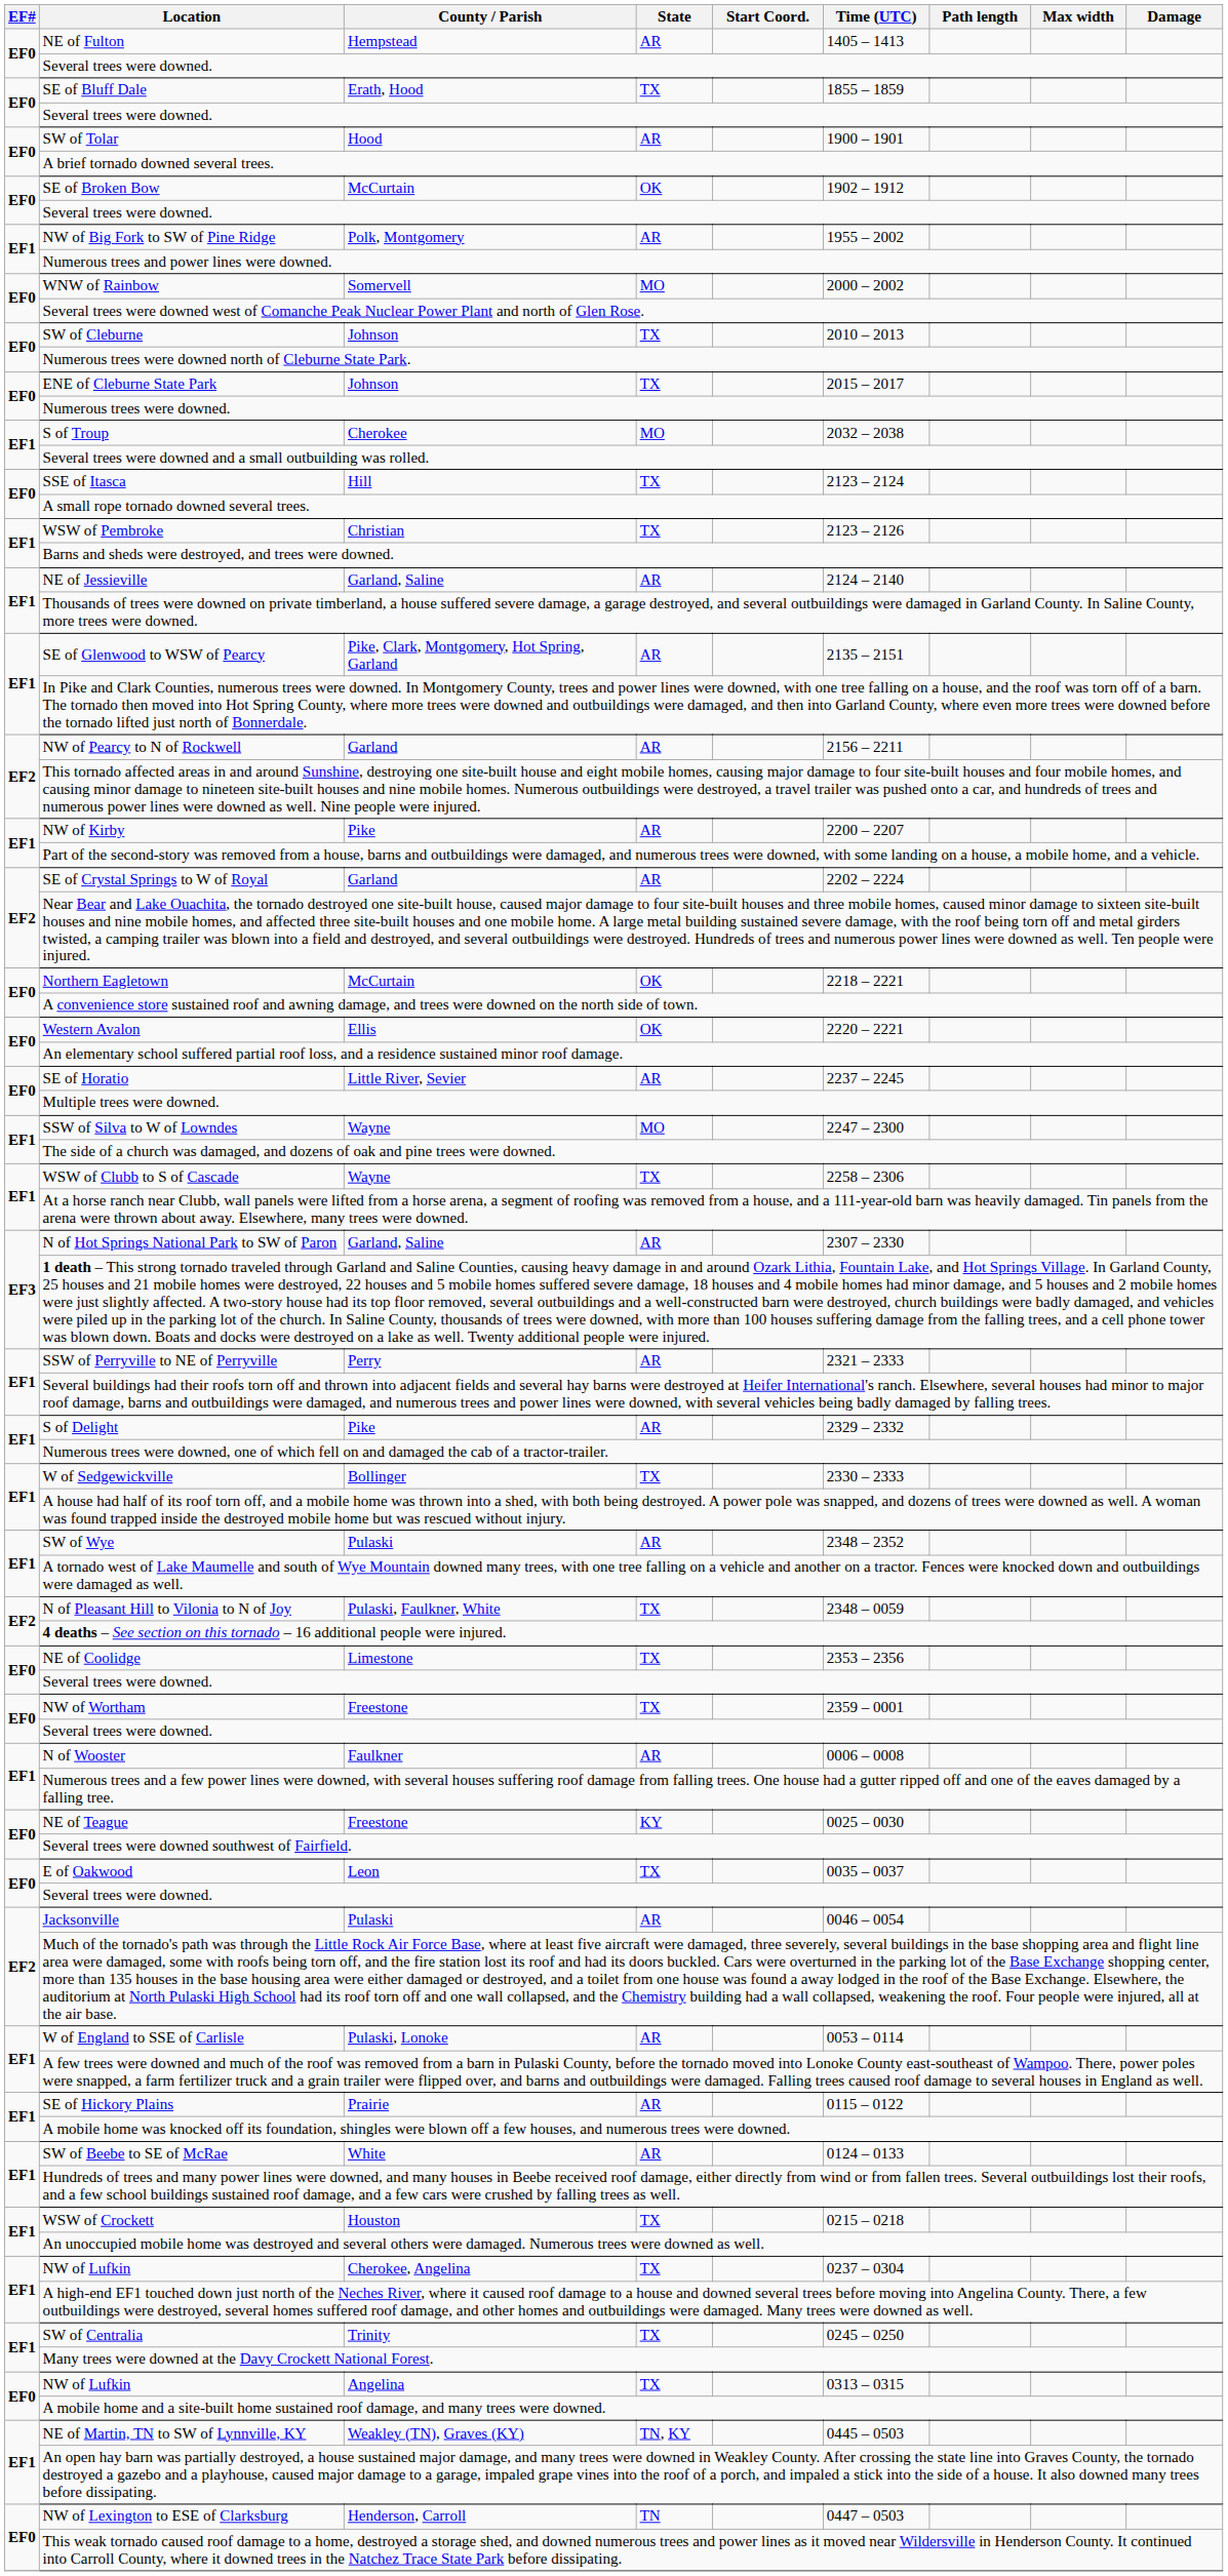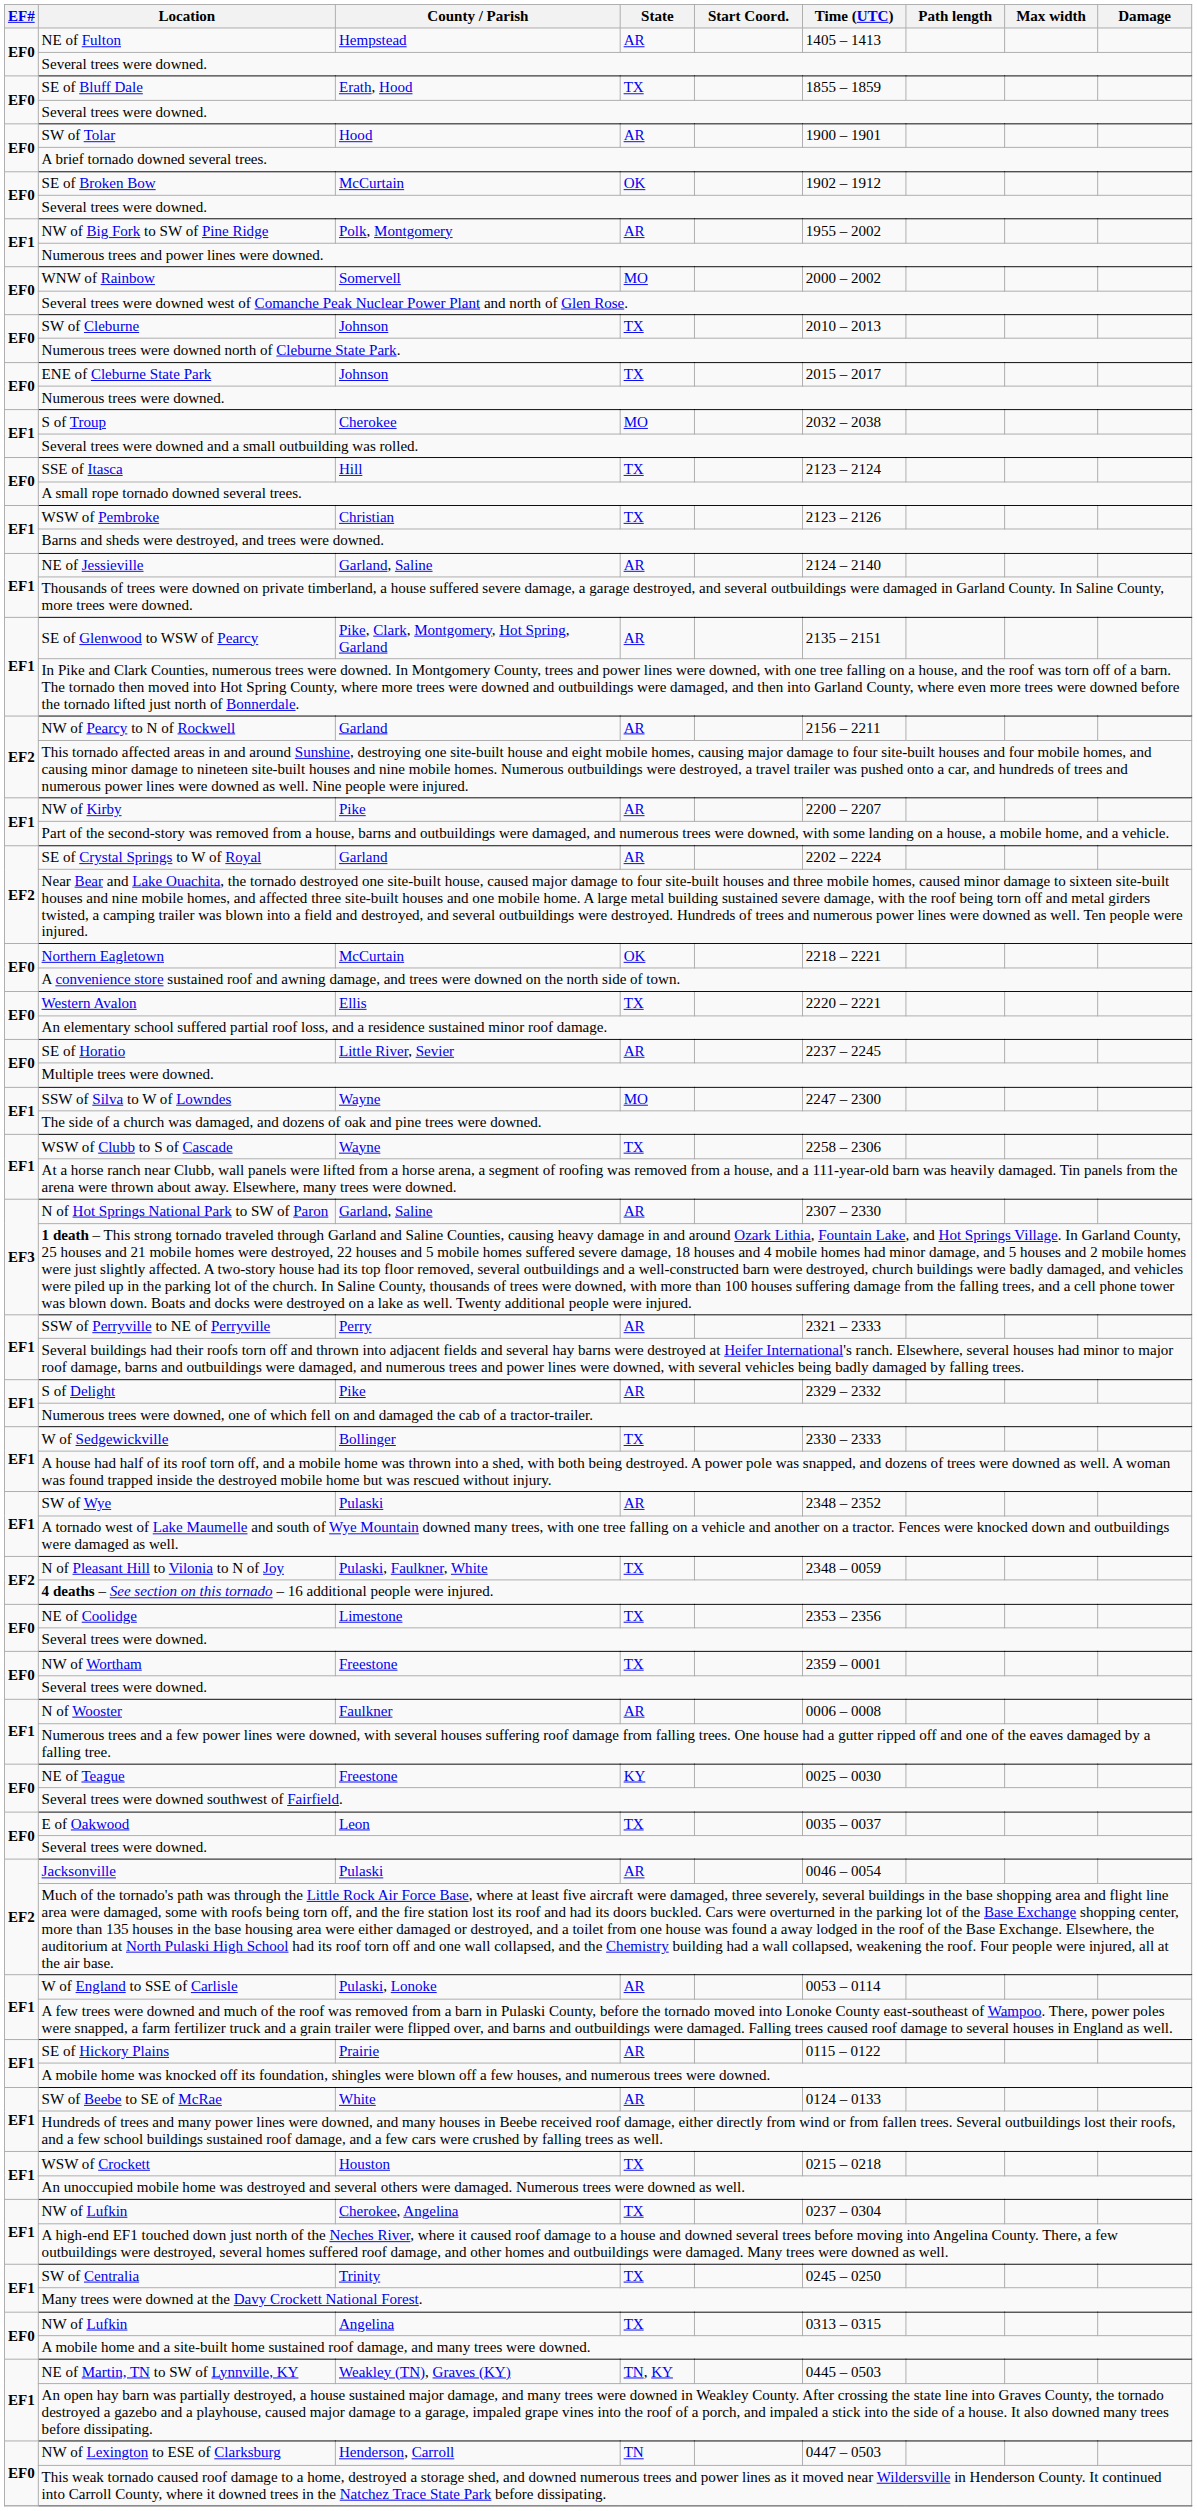Western Avalon | State: OK -> TX
